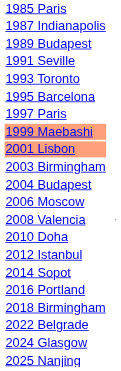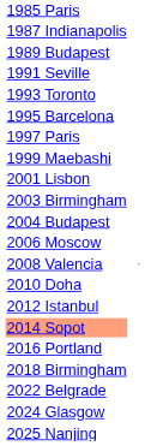1999 Maebashi | column 1: lightsalmon background -> no background
2001 Lisbon | column 1: lightsalmon background -> no background
2014 Sopot | column 1: no background -> lightsalmon background
